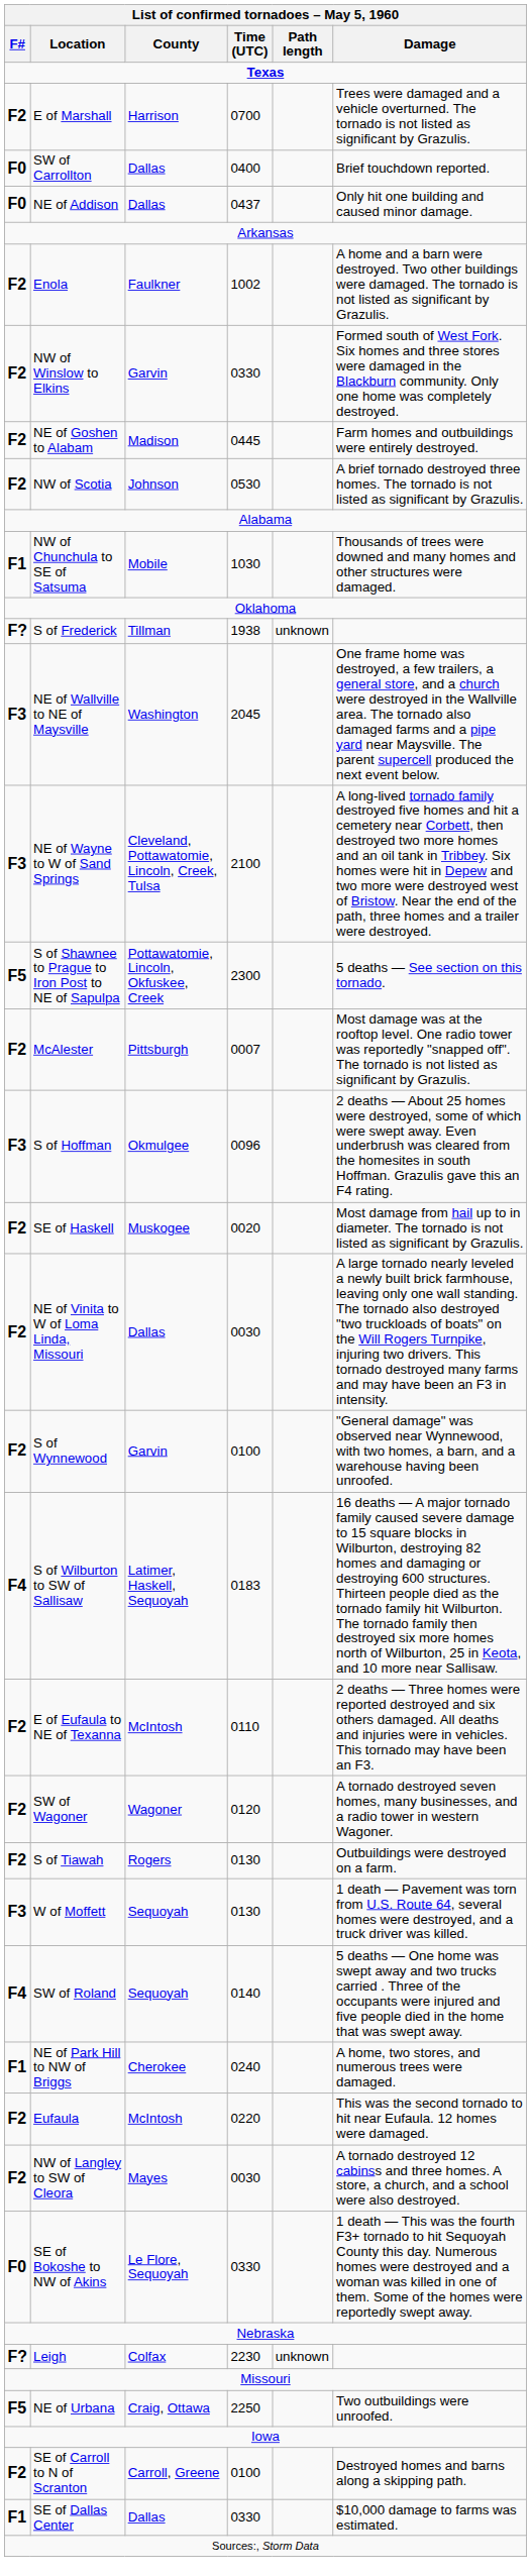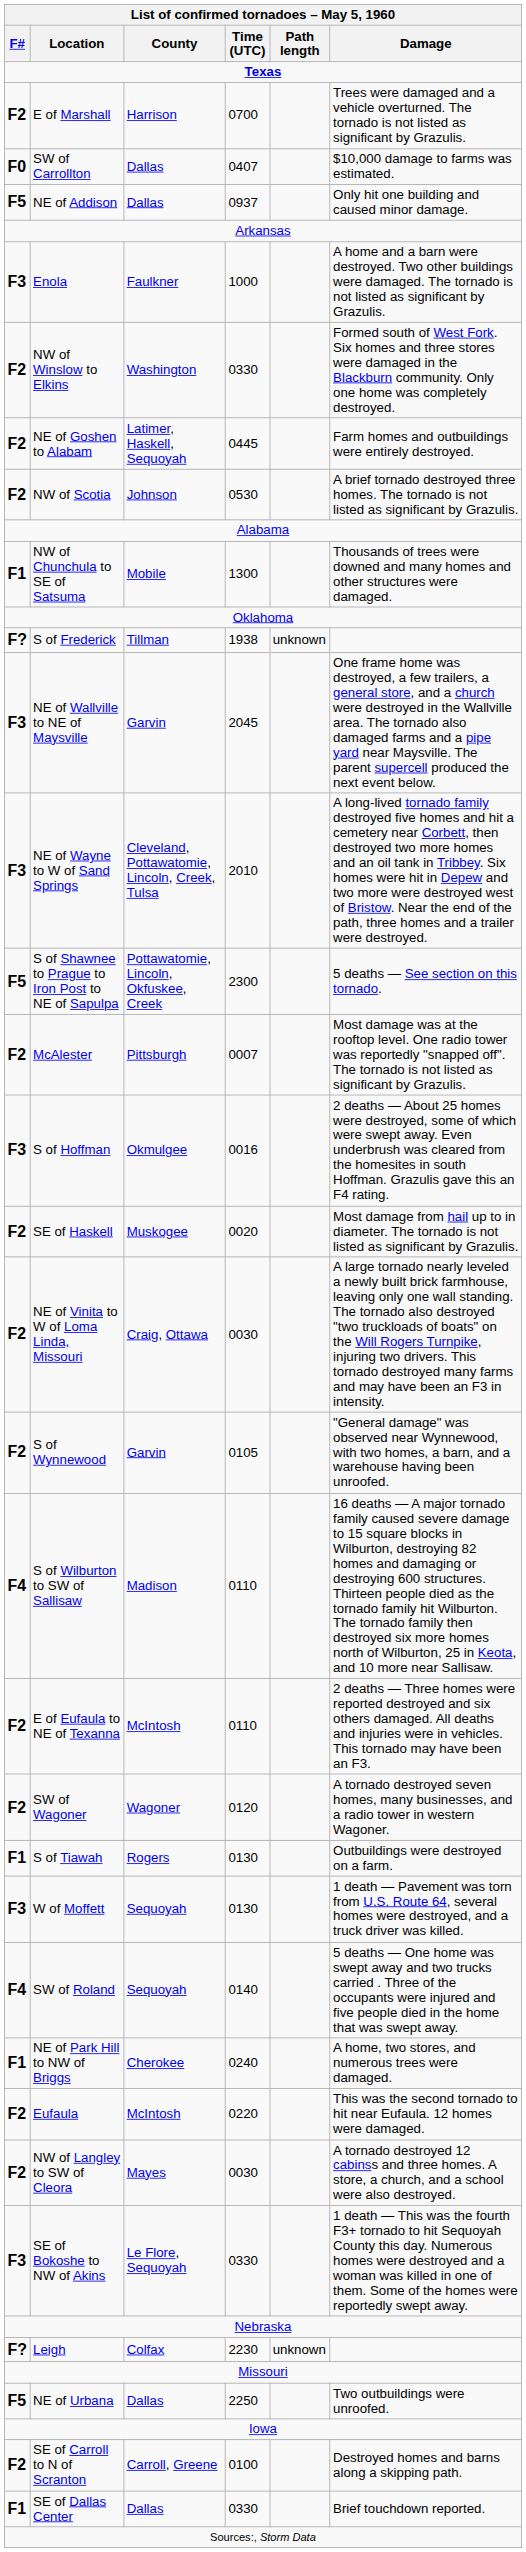SW of Carrollton | List of confirmed tornadoes – May 5, 1960 / Time (UTC): 0400 -> 0407
SW of Carrollton | List of confirmed tornadoes – May 5, 1960 / Damage: Brief touchdown reported. -> $10,000 damage to farms was estimated.
NE of Addison | List of confirmed tornadoes – May 5, 1960 / F#: F0 -> F5
NE of Addison | List of confirmed tornadoes – May 5, 1960 / Time (UTC): 0437 -> 0937
Enola | List of confirmed tornadoes – May 5, 1960 / F#: F2 -> F3
Enola | List of confirmed tornadoes – May 5, 1960 / Time (UTC): 1002 -> 1000
NW of Winslow to Elkins | List of confirmed tornadoes – May 5, 1960 / County: Garvin -> Washington
NE of Goshen to Alabam | List of confirmed tornadoes – May 5, 1960 / County: Madison -> Latimer, Haskell, Sequoyah
NW of Chunchula to SE of Satsuma | List of confirmed tornadoes – May 5, 1960 / Time (UTC): 1030 -> 1300
NE of Wallville to NE of Maysville | List of confirmed tornadoes – May 5, 1960 / County: Washington -> Garvin
NE of Wayne to W of Sand Springs | List of confirmed tornadoes – May 5, 1960 / Time (UTC): 2100 -> 2010
S of Hoffman | List of confirmed tornadoes – May 5, 1960 / Time (UTC): 0096 -> 0016
NE of Vinita to W of Loma Linda, Missouri | List of confirmed tornadoes – May 5, 1960 / County: Dallas -> Craig, Ottawa
S of Wynnewood | List of confirmed tornadoes – May 5, 1960 / Time (UTC): 0100 -> 0105
S of Wilburton to SW of Sallisaw | List of confirmed tornadoes – May 5, 1960 / County: Latimer, Haskell, Sequoyah -> Madison
S of Wilburton to SW of Sallisaw | List of confirmed tornadoes – May 5, 1960 / Time (UTC): 0183 -> 0110
S of Tiawah | List of confirmed tornadoes – May 5, 1960 / F#: F2 -> F1
SE of Bokoshe to NW of Akins | List of confirmed tornadoes – May 5, 1960 / F#: F0 -> F3
NE of Urbana | List of confirmed tornadoes – May 5, 1960 / County: Craig, Ottawa -> Dallas
SE of Dallas Center | List of confirmed tornadoes – May 5, 1960 / Damage: $10,000 damage to farms was estimated. -> Brief touchdown reported.
